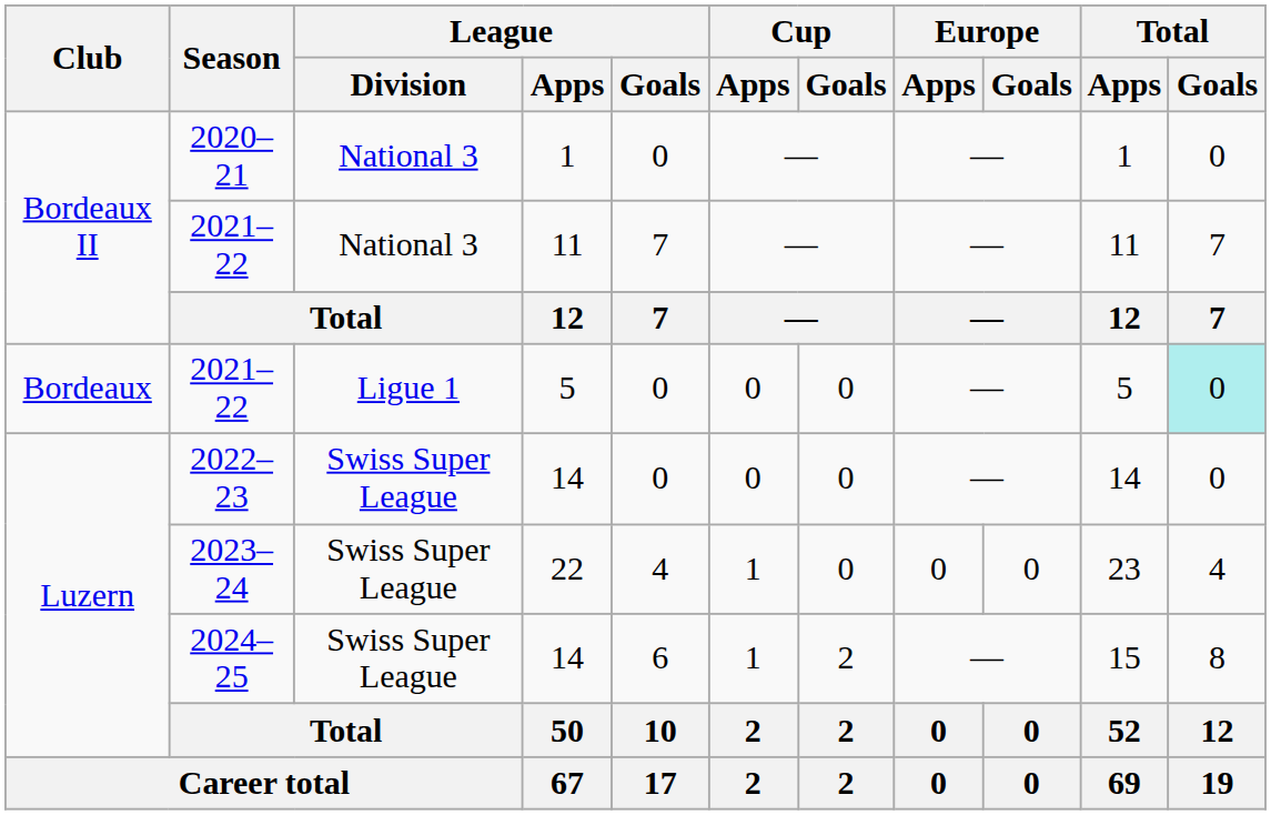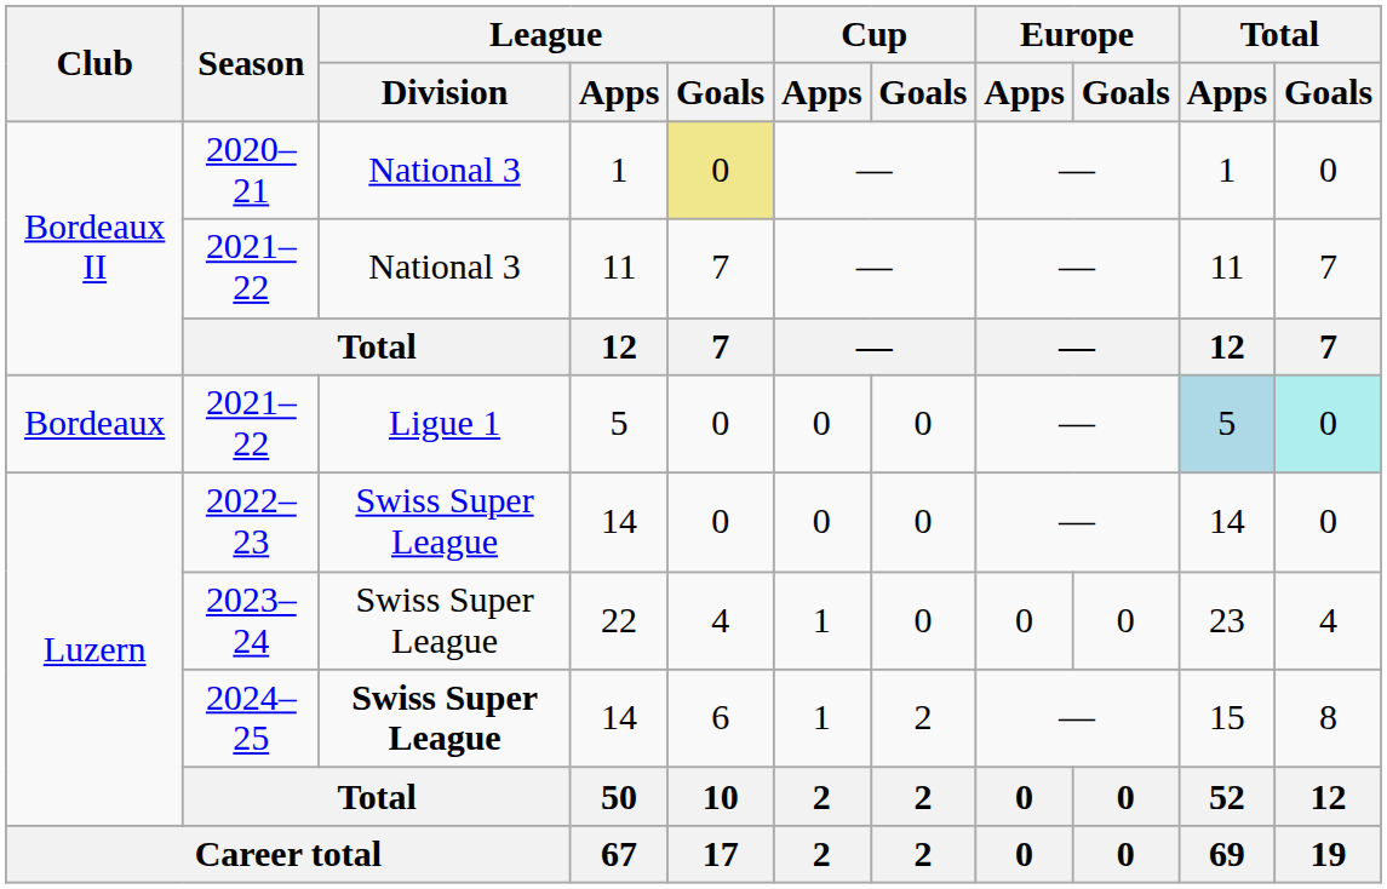2020–21 | League / Goals: no background -> khaki background
2021–22 / 5 | Total / Apps: no background -> lightblue background
2024–25 | League / Division: normal -> bold
